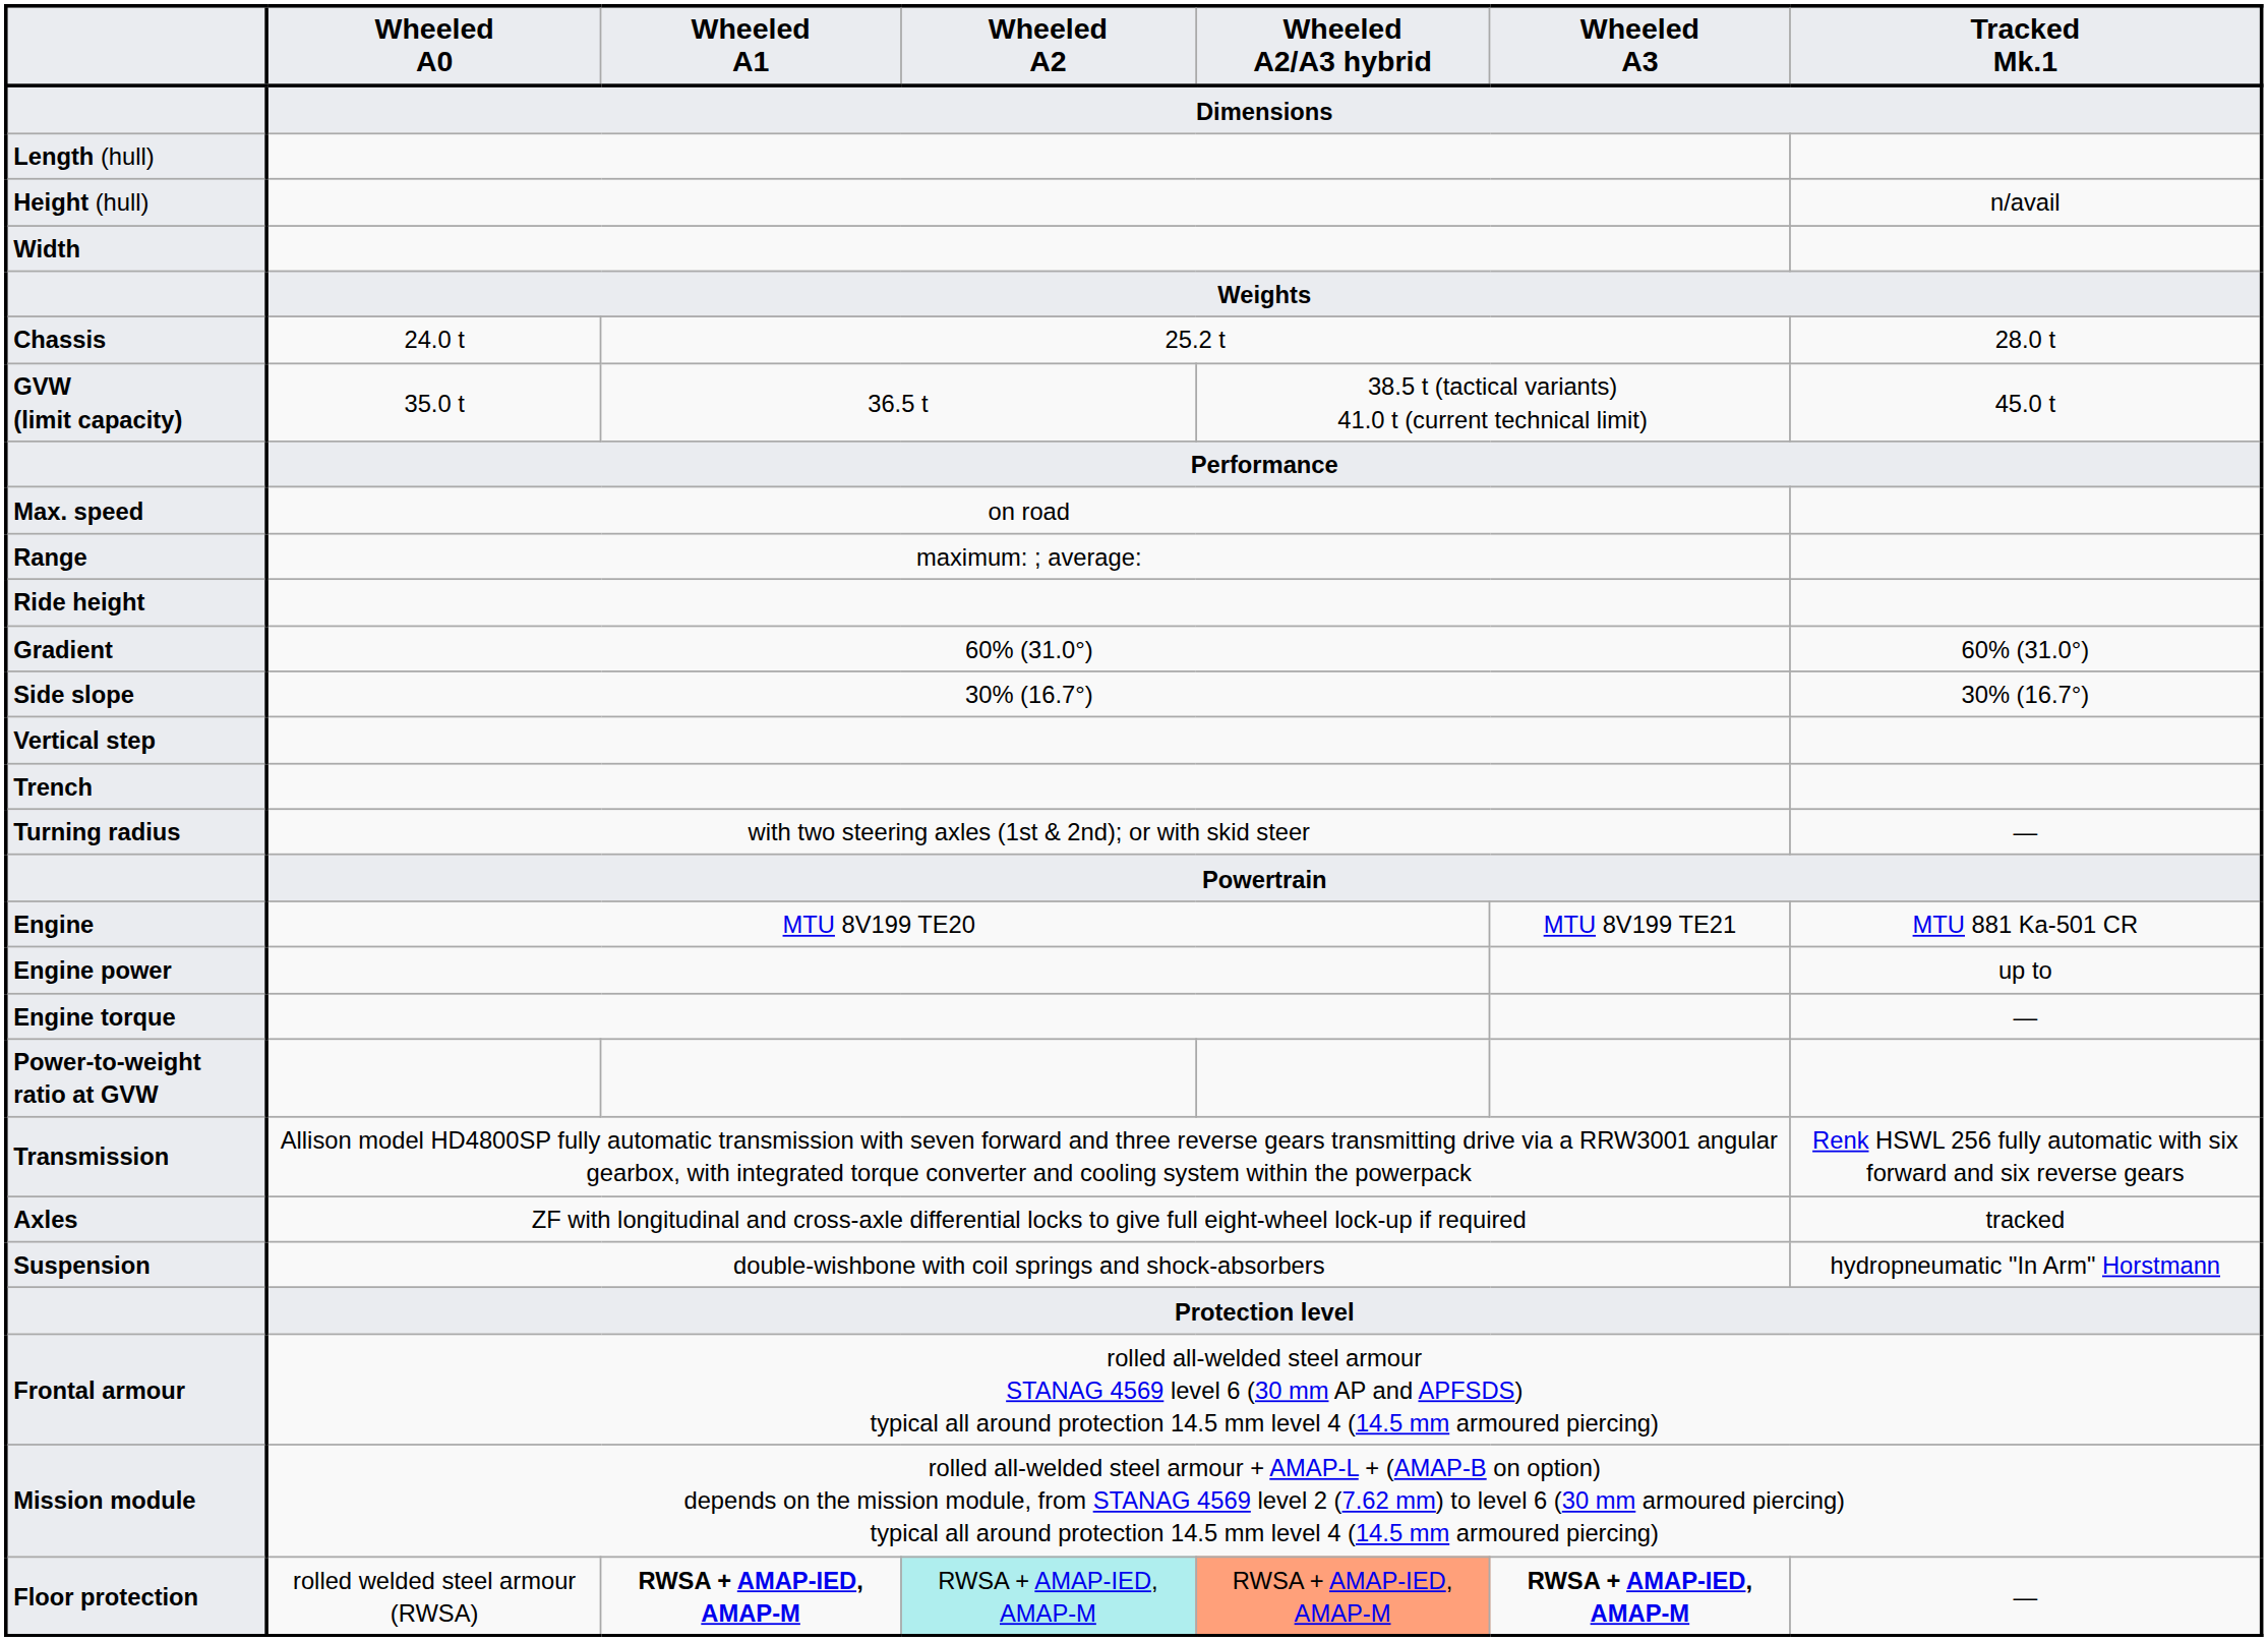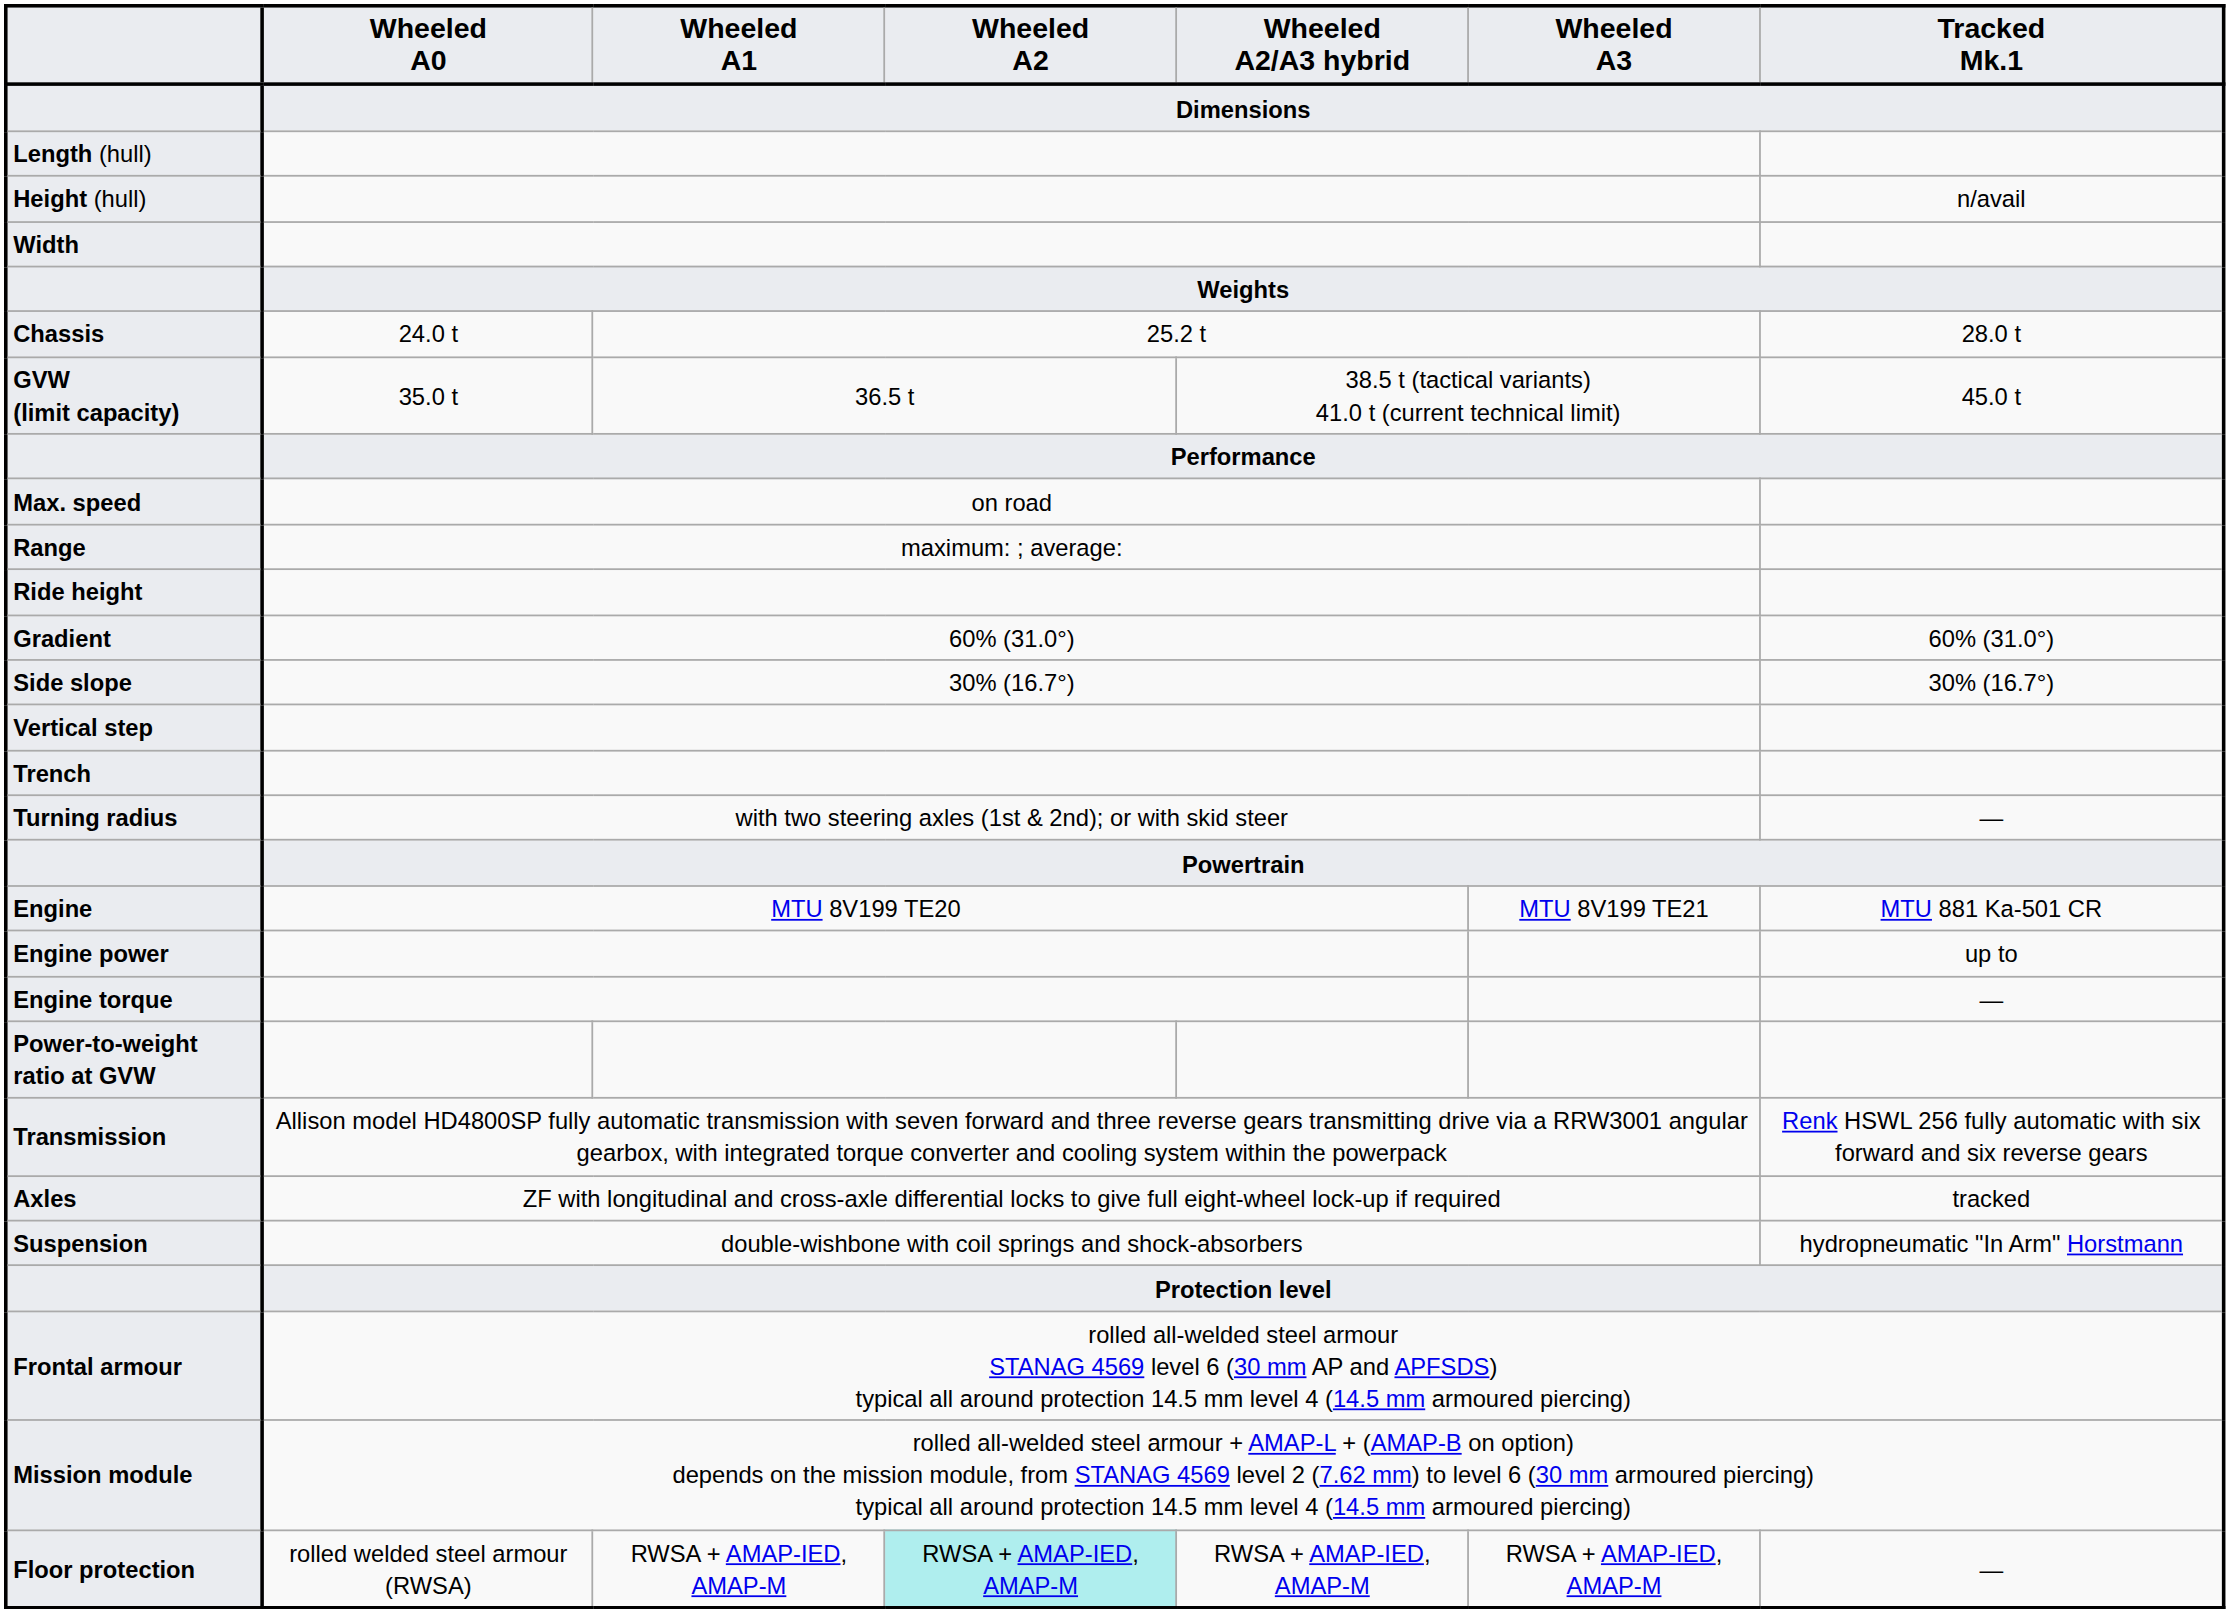Floor protection | column 3: bold -> normal
Floor protection | column 5: lightsalmon background -> no background
Floor protection | column 6: bold -> normal
